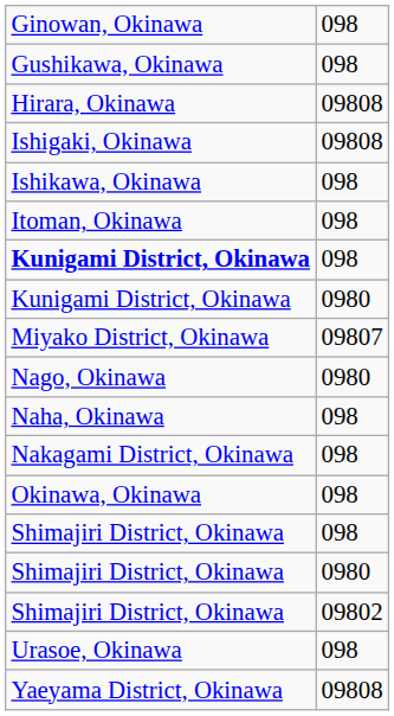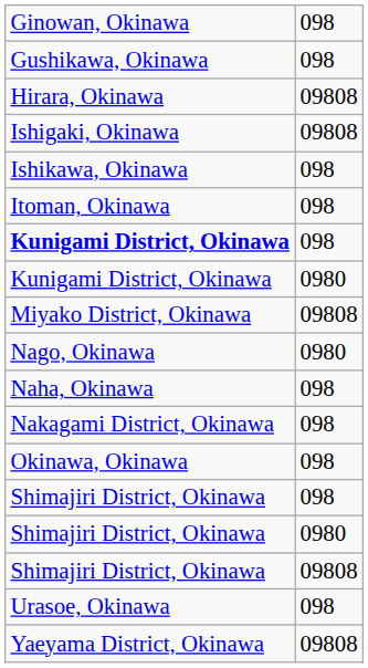row 9 | column 2: 09807 -> 09808
row 16 | column 2: 09802 -> 09808
